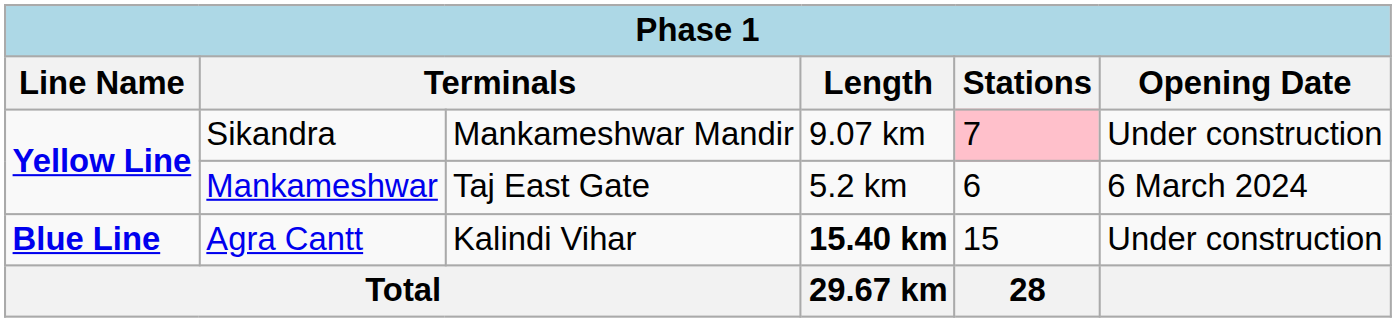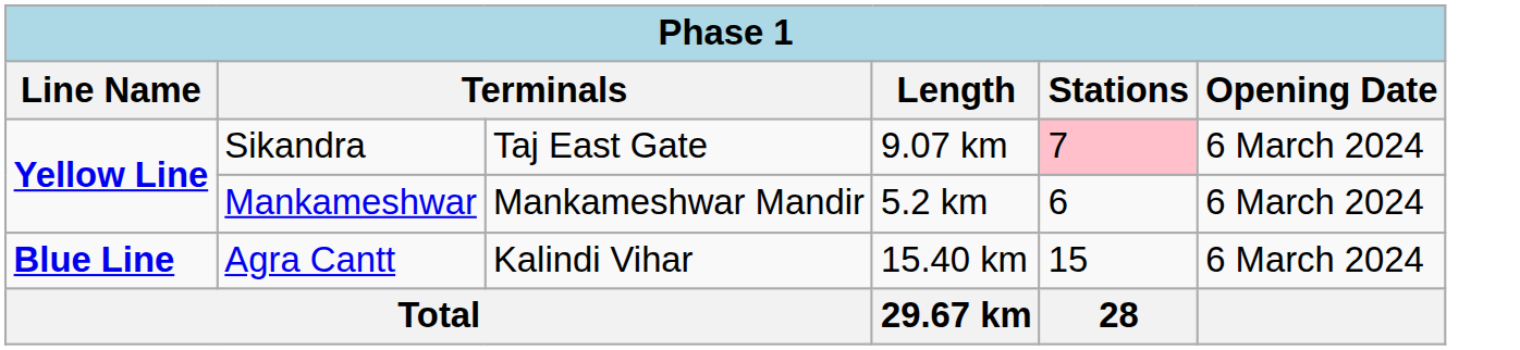Sikandra | column 3: Mankameshwar Mandir -> Taj East Gate
Sikandra | Opening Date: Under construction -> 6 March 2024
Mankameshwar | column 3: Taj East Gate -> Mankameshwar Mandir
Agra Cantt | Length: bold -> normal
Agra Cantt | Opening Date: Under construction -> 6 March 2024
